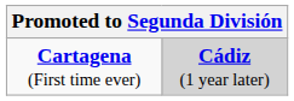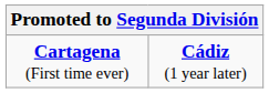Cartagena (First time ever) | column 2: lightgrey background -> no background
